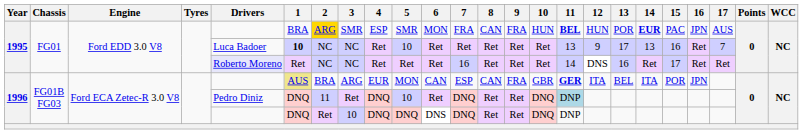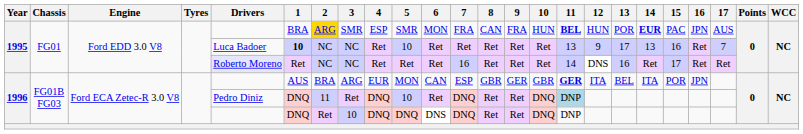row 5 | 1: khaki background -> no background
row 5 | 8: CAN -> GBR
row 5 | 9: FRA -> GER
